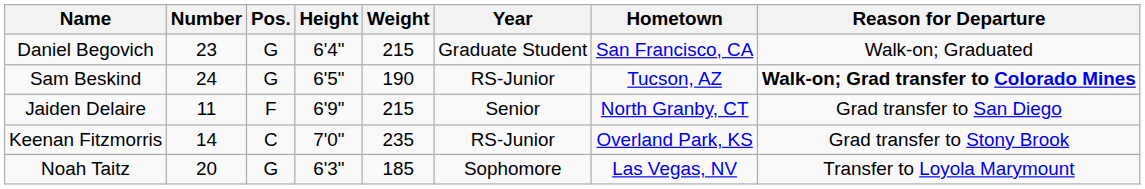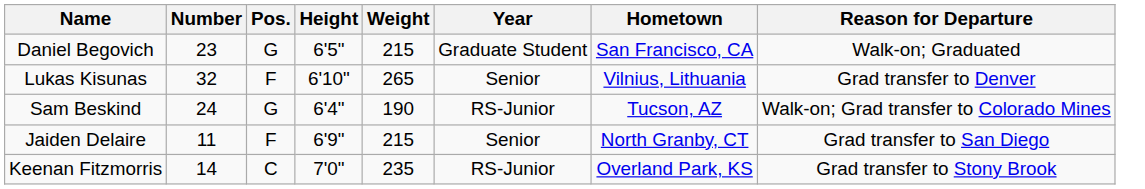Daniel Begovich | Height: 6'4" -> 6'5"
+ row: Lukas Kisunas | 32 | F | 6'10" | 265 | Senior | Vilnius, Lithuania | Grad transfer to Denver
Sam Beskind | Height: 6'5" -> 6'4"
Sam Beskind | Reason for Departure: bold -> normal
- row: Noah Taitz | 20 | G | 6'3" | 185 | Sophomore | Las Vegas, NV | Transfer to Loyola Marymount
